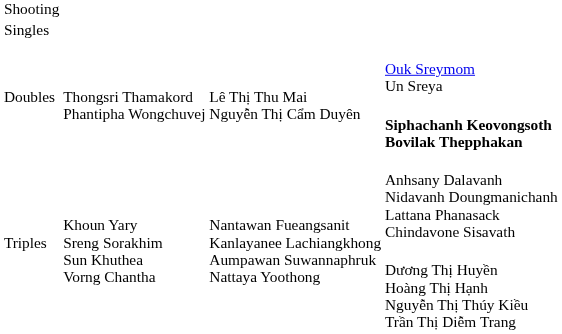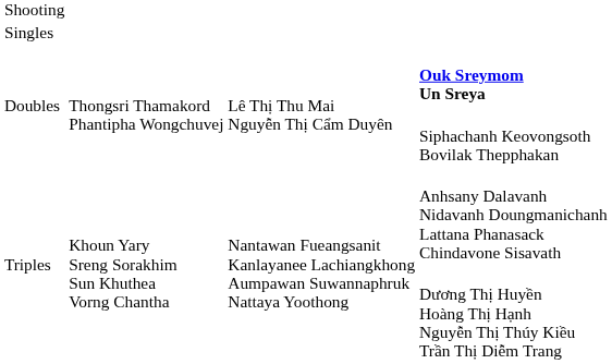Ouk Sreymom Un Sreya | column 4: normal -> bold
Siphachanh Keovongsoth Bovilak Thepphakan | column 4: bold -> normal
